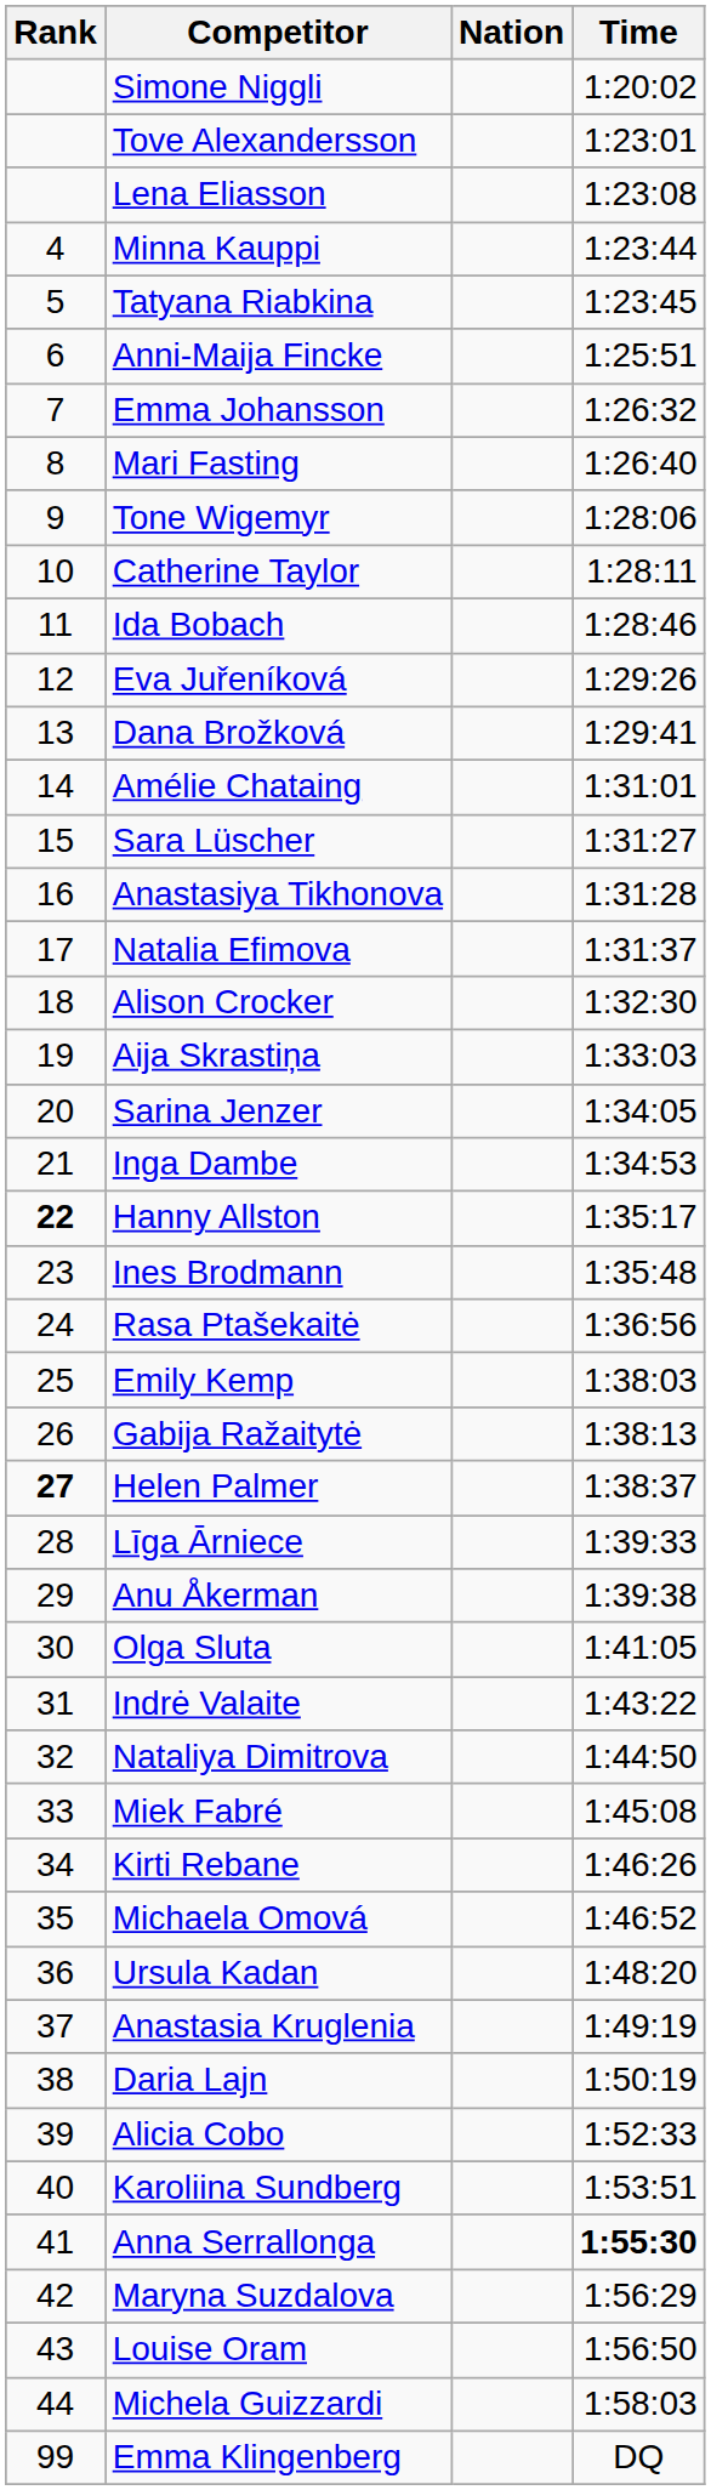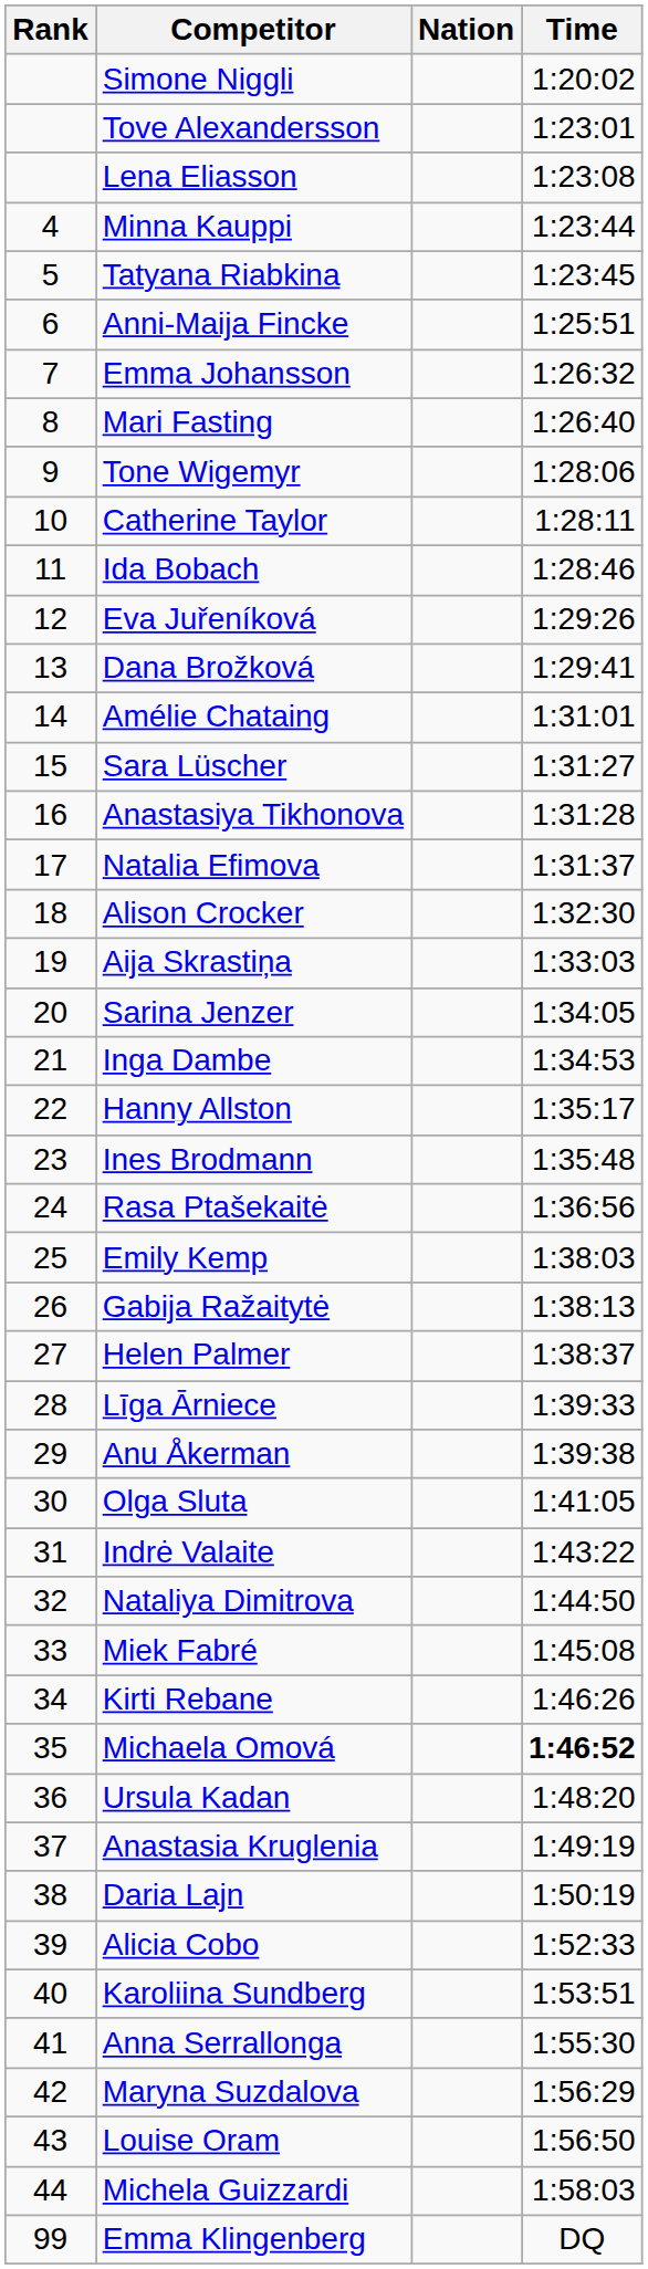Hanny Allston | Rank: bold -> normal
Helen Palmer | Rank: bold -> normal
Michaela Omová | Time: normal -> bold
Anna Serrallonga | Time: bold -> normal
